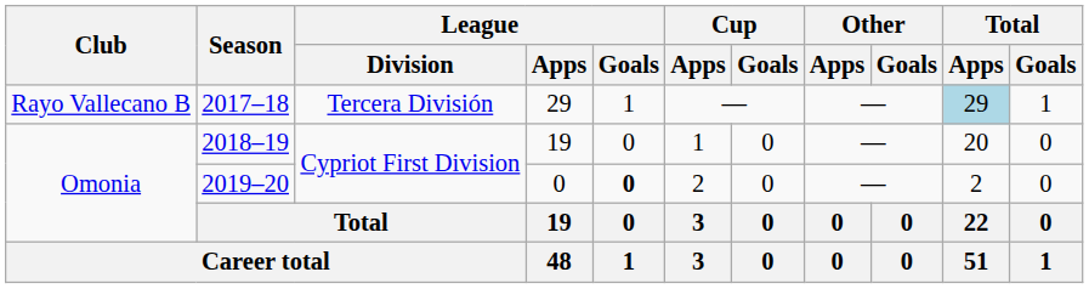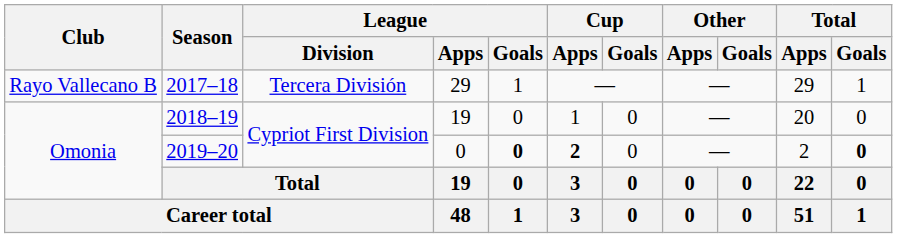2017–18 | Total / Apps: lightblue background -> no background
2019–20 | Cup / Apps: normal -> bold
2019–20 | Total / Goals: normal -> bold
